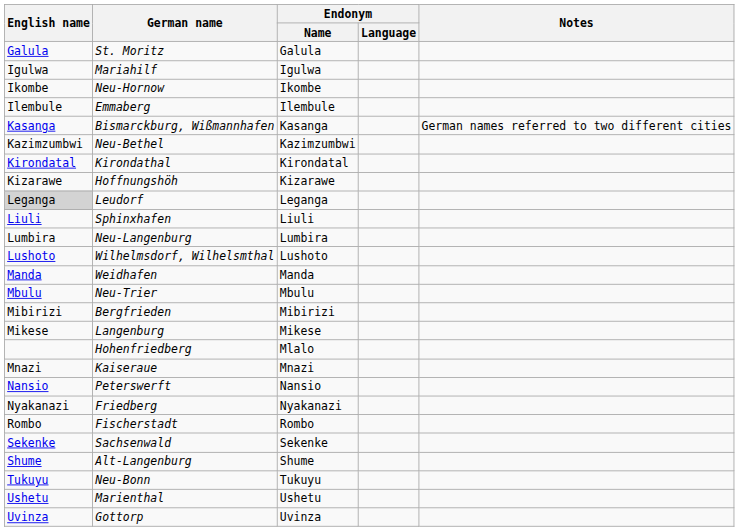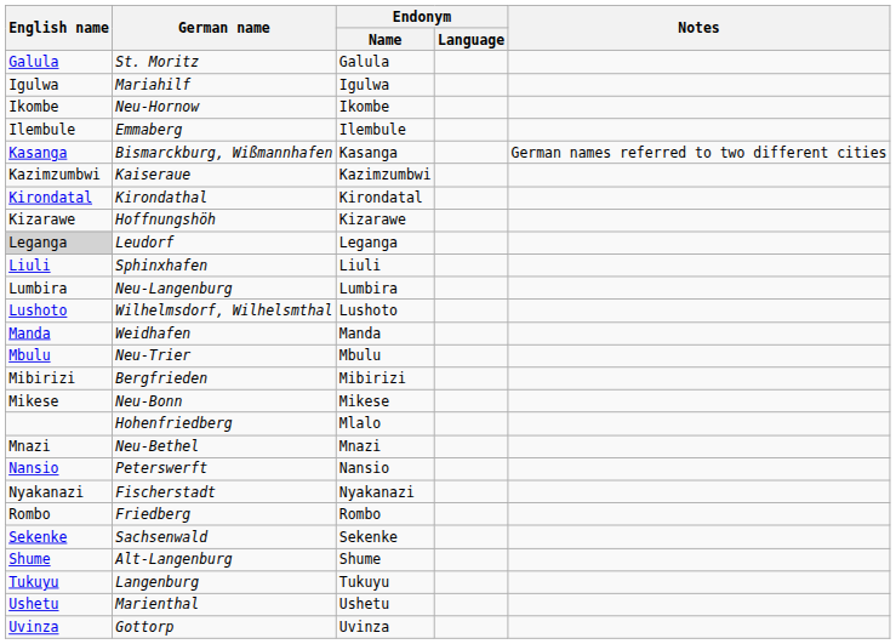row 8 | German name: Neu-Bethel -> Kaiseraue
row 18 | German name: Langenburg -> Neu-Bonn
row 20 | German name: Kaiseraue -> Neu-Bethel
row 22 | German name: Friedberg -> Fischerstadt
row 23 | German name: Fischerstadt -> Friedberg
row 26 | German name: Neu-Bonn -> Langenburg
